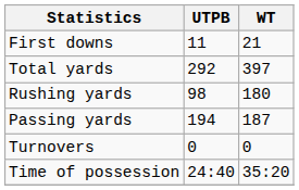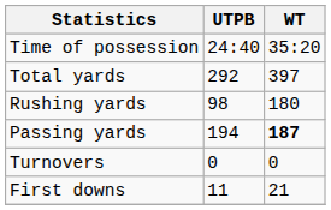rows swapped: First downs <-> Time of possession
Passing yards | WT: normal -> bold
